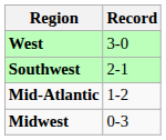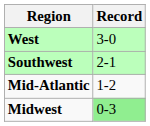Midwest | Record: no background -> lightgreen background
